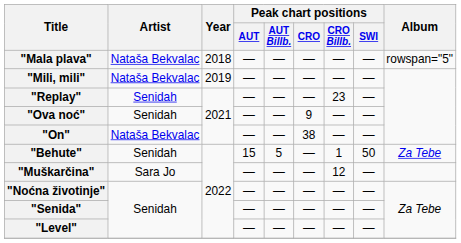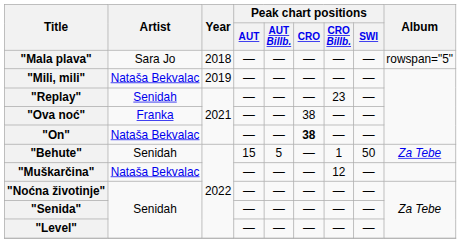"Mala plava" | Artist: Nataša Bekvalac -> Sara Jo
"Ova noć" | Artist: Senidah -> Franka
"Ova noć" | Peak chart positions / CRO: 9 -> 38
"On" | Peak chart positions / CRO: normal -> bold
"Muškarčina" | Artist: Sara Jo -> Nataša Bekvalac
